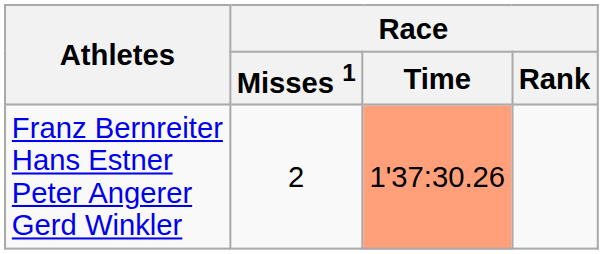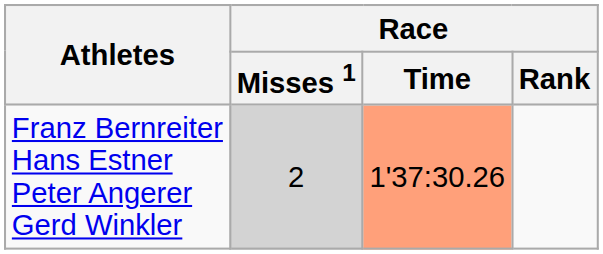Franz Bernreiter Hans Estner Peter Angerer Gerd Winkler | Race / Misses 1: no background -> lightgrey background
